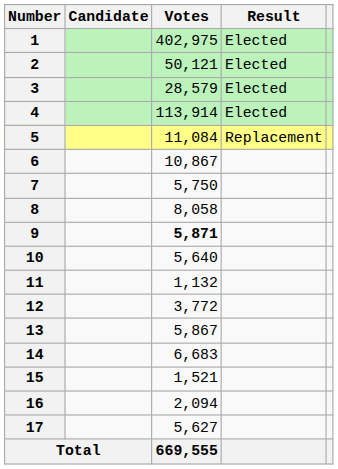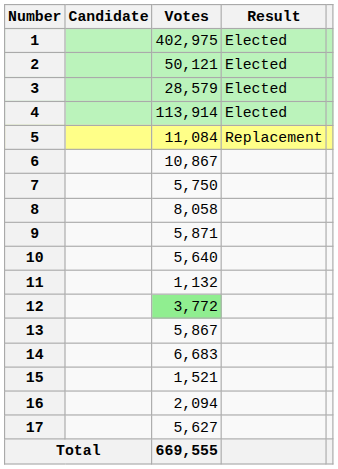9 | Votes: bold -> normal
12 | Votes: no background -> lightgreen background
